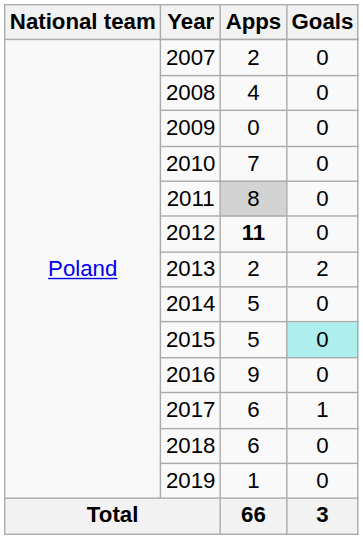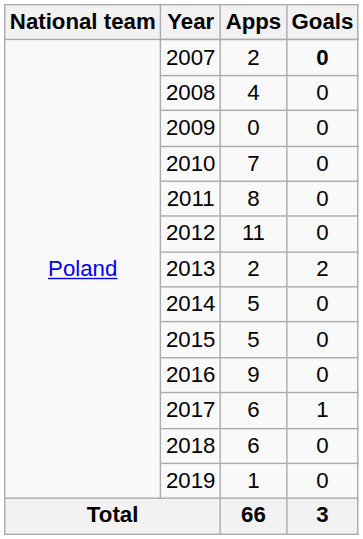2007 | Goals: normal -> bold
2011 | Apps: lightgrey background -> no background
2012 | Apps: bold -> normal
2015 | Goals: paleturquoise background -> no background
